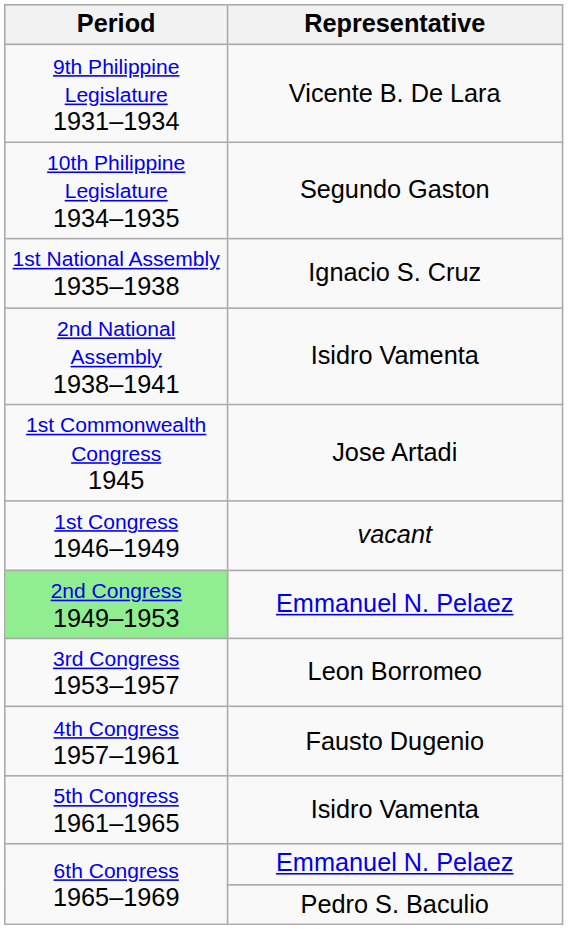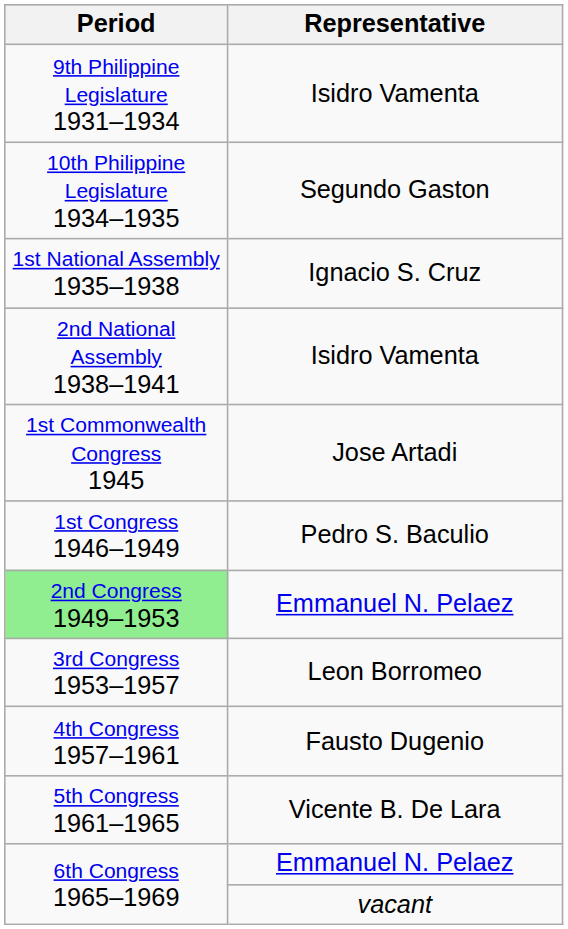row 2 | Representative: Vicente B. De Lara -> Isidro Vamenta
row 7 | Representative: vacant -> Pedro S. Baculio
row 11 | Representative: Isidro Vamenta -> Vicente B. De Lara
row 13 | Representative: Pedro S. Baculio -> vacant
